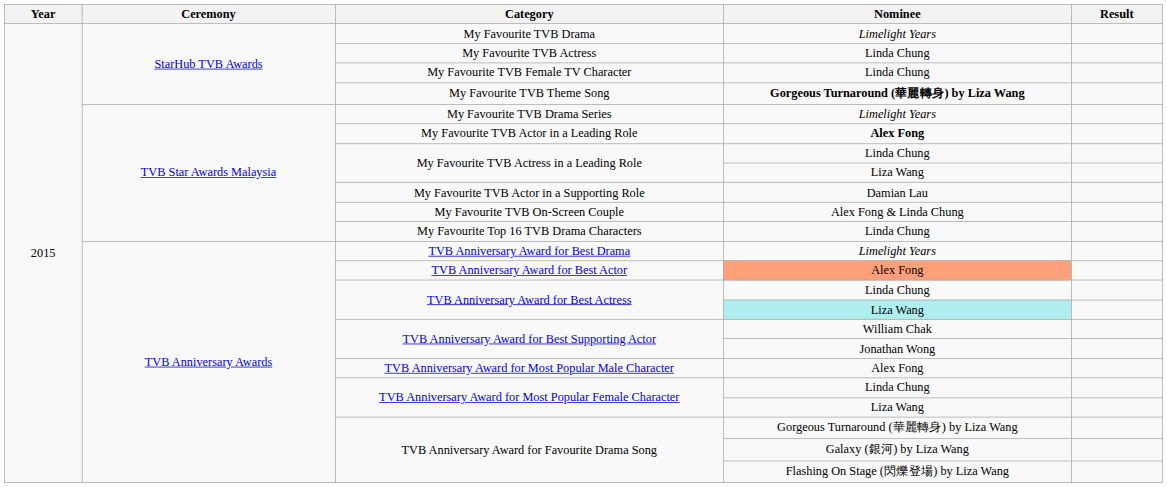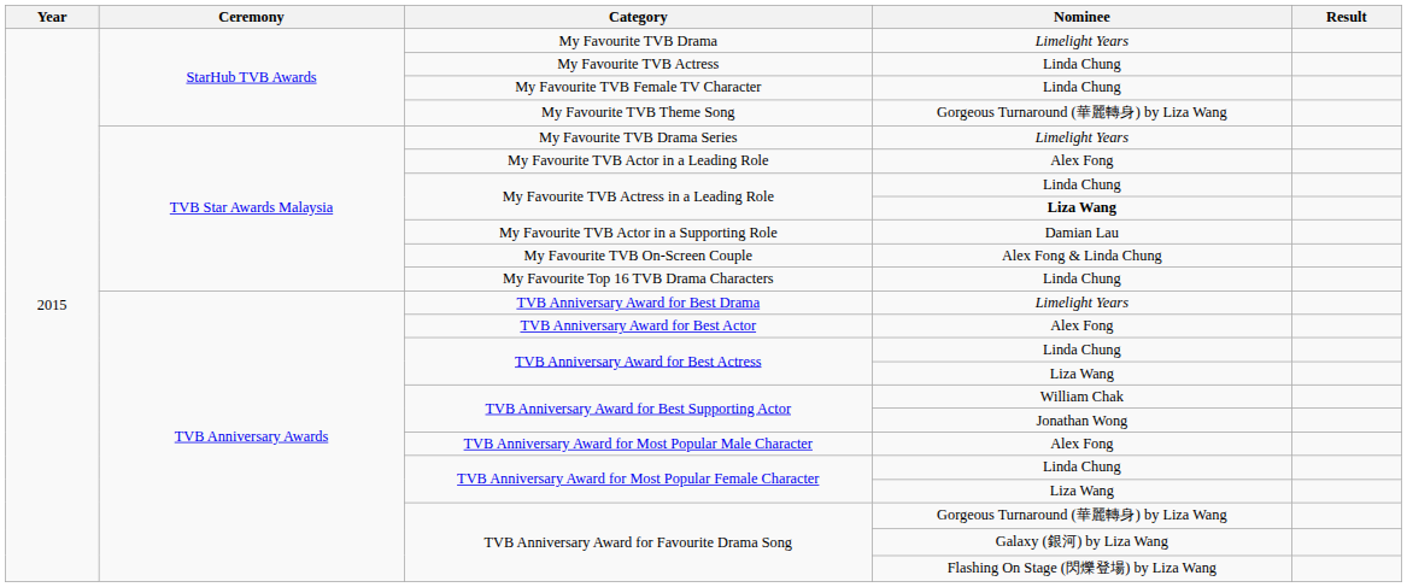My Favourite TVB Theme Song | Nominee: bold -> normal
My Favourite TVB Actor in a Leading Role | Nominee: bold -> normal
My Favourite TVB Actress in a Leading Role / Liza Wang | Nominee: normal -> bold
TVB Anniversary Award for Best Actor | Nominee: lightsalmon background -> no background
TVB Anniversary Award for Best Actress / Liza Wang | Nominee: paleturquoise background -> no background
